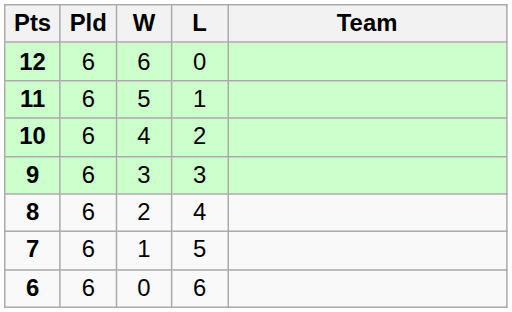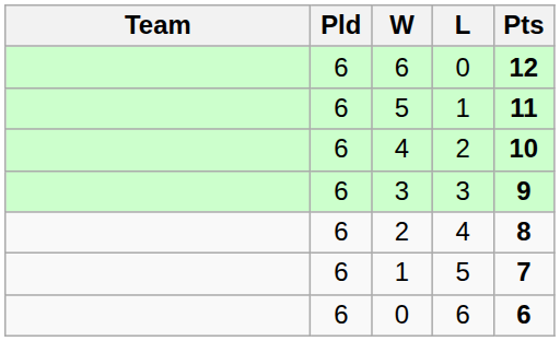columns swapped: Team <-> Pts
